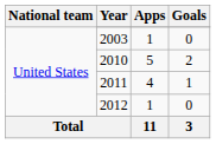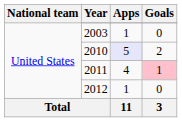2010 | Apps: no background -> lavender background
2011 | Goals: no background -> pink background
